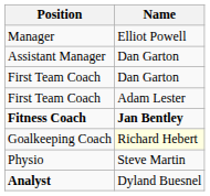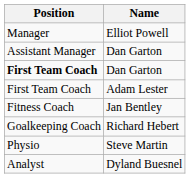row 4 | Position: normal -> bold
row 6 | Position: bold -> normal
row 6 | Name: bold -> normal
row 7 | Name: lightyellow background -> no background
row 9 | Position: bold -> normal
